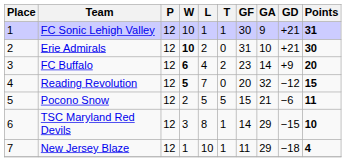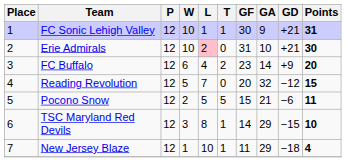Erie Admirals | W: bold -> normal
Erie Admirals | L: no background -> pink background
FC Buffalo | W: bold -> normal
Reading Revolution | W: bold -> normal
